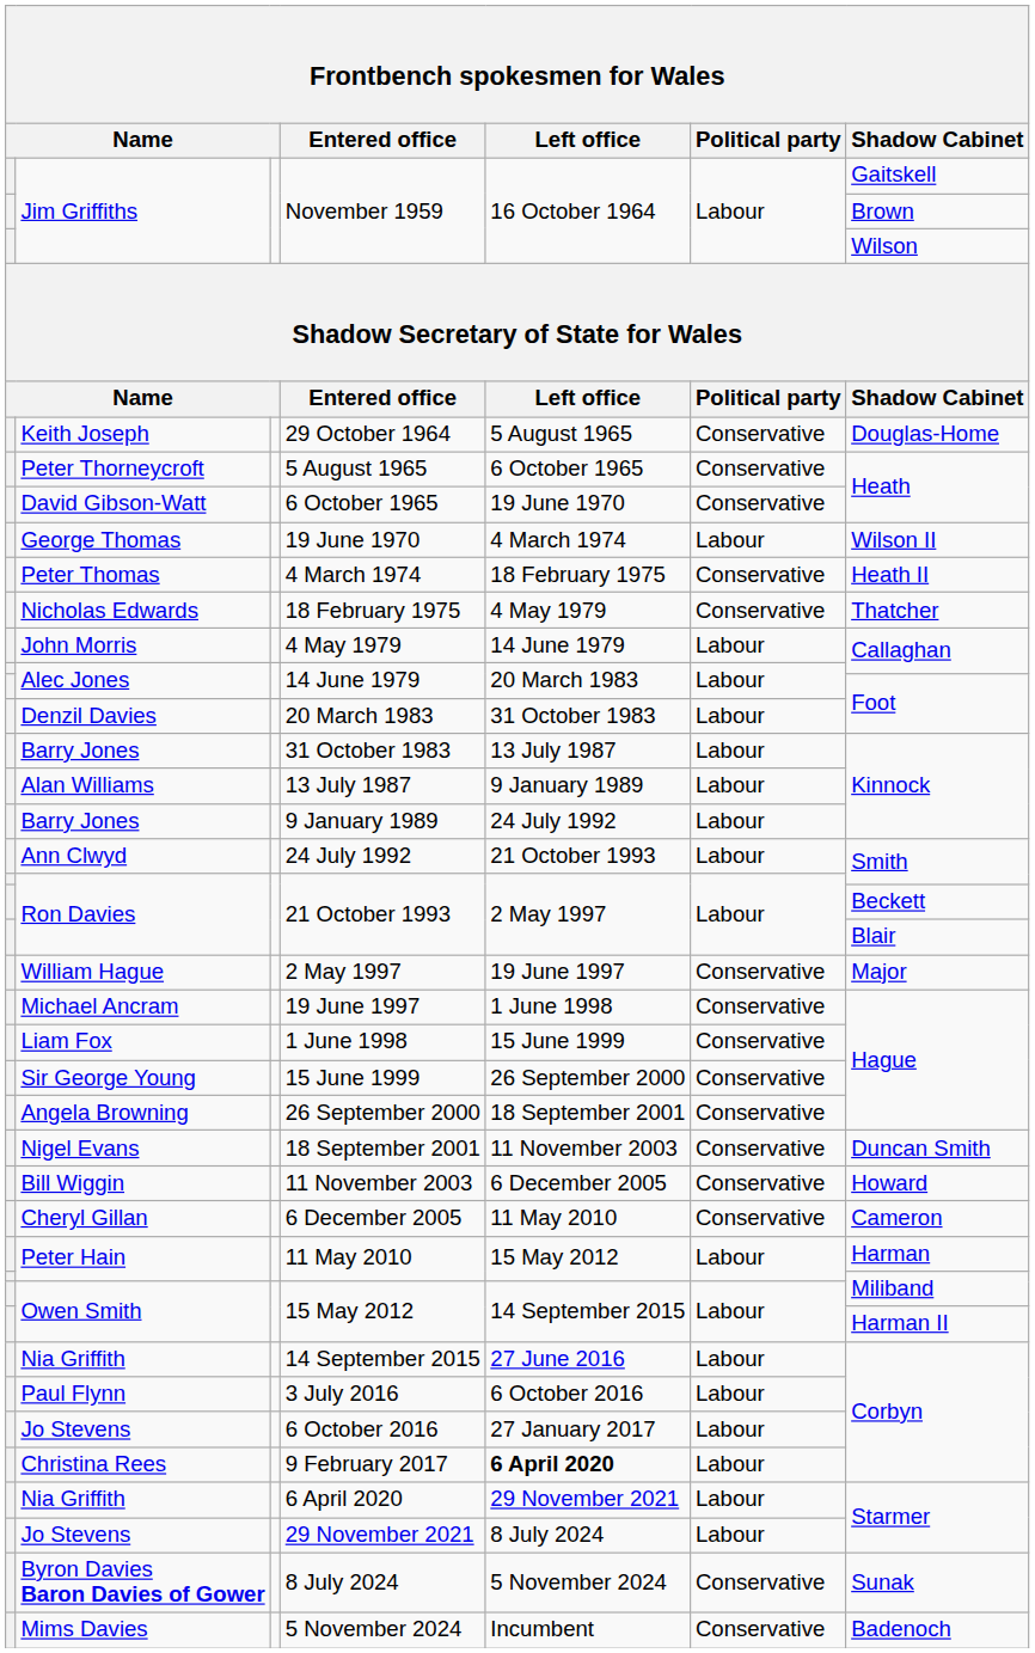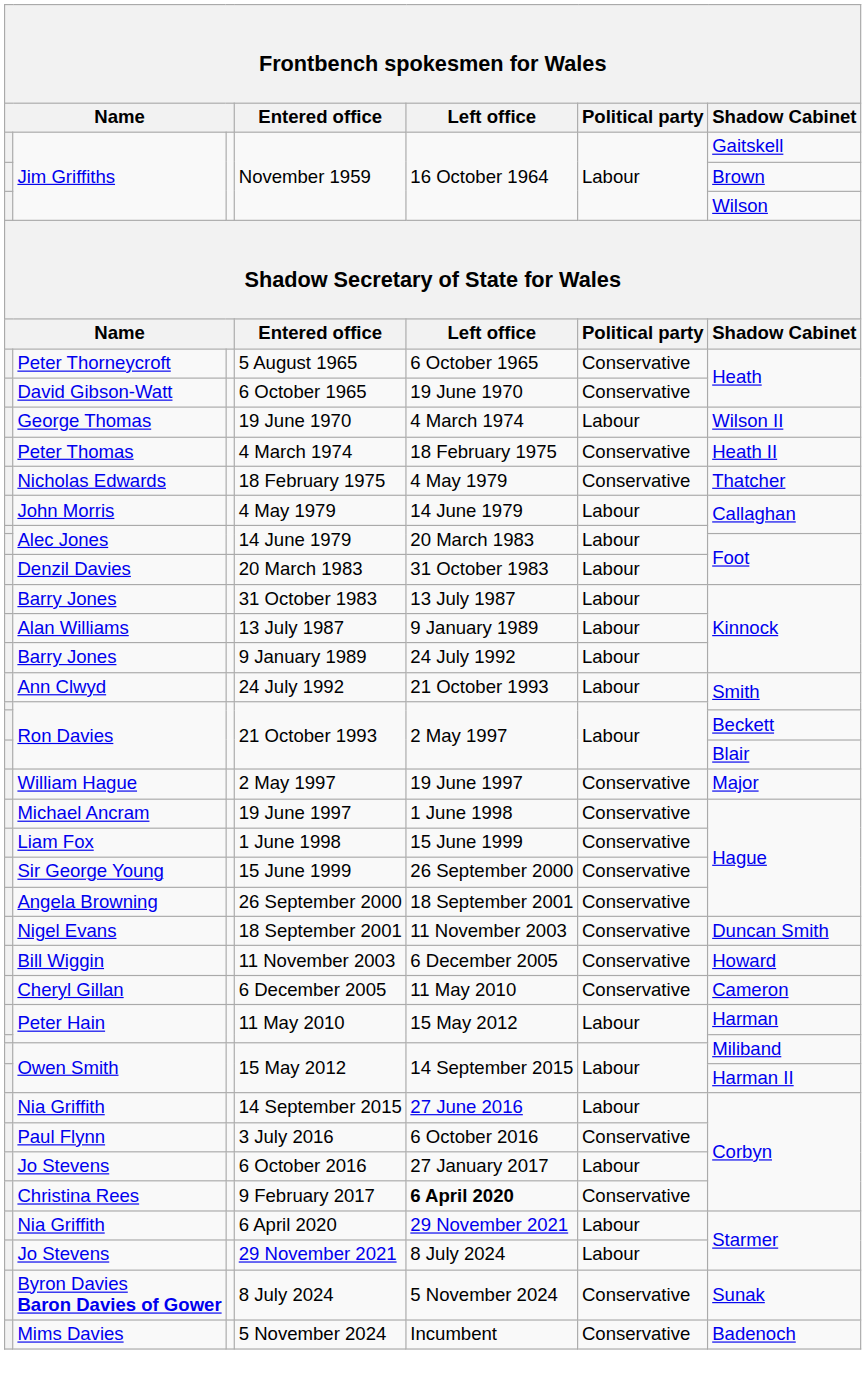- row: Keith Joseph | 29 October 1964 | 5 August 1965 | Conservative | Douglas-Home
3 July 2016 | Political party: Labour -> Conservative
9 February 2017 | Political party: Labour -> Conservative
